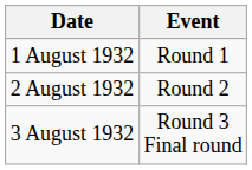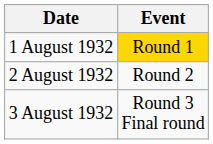1 August 1932 | Event: no background -> gold background
